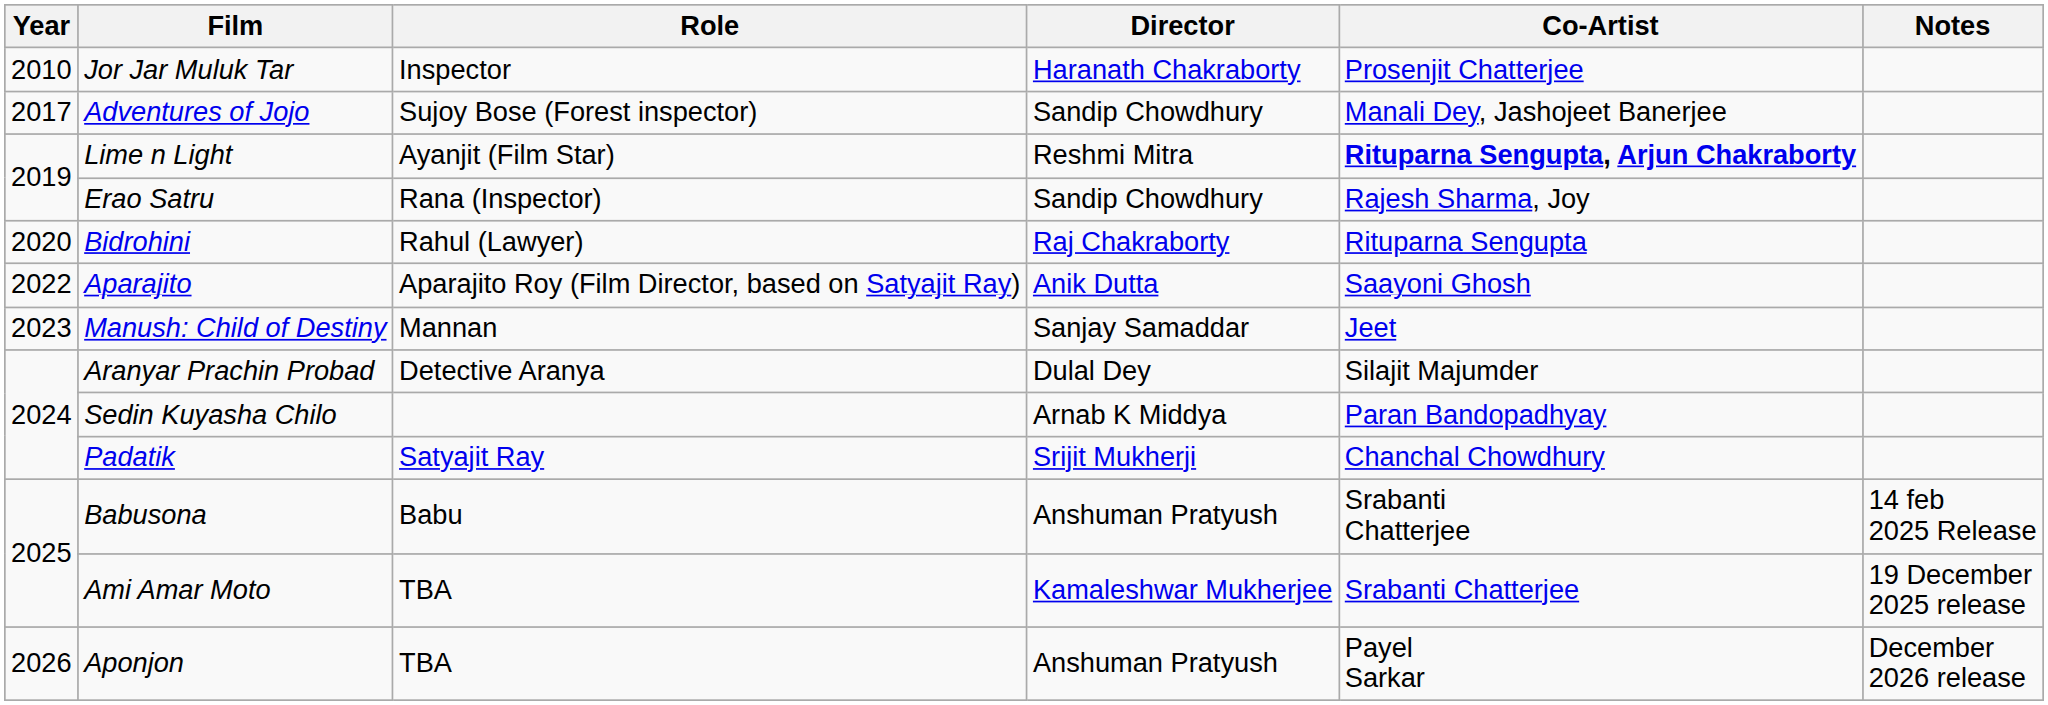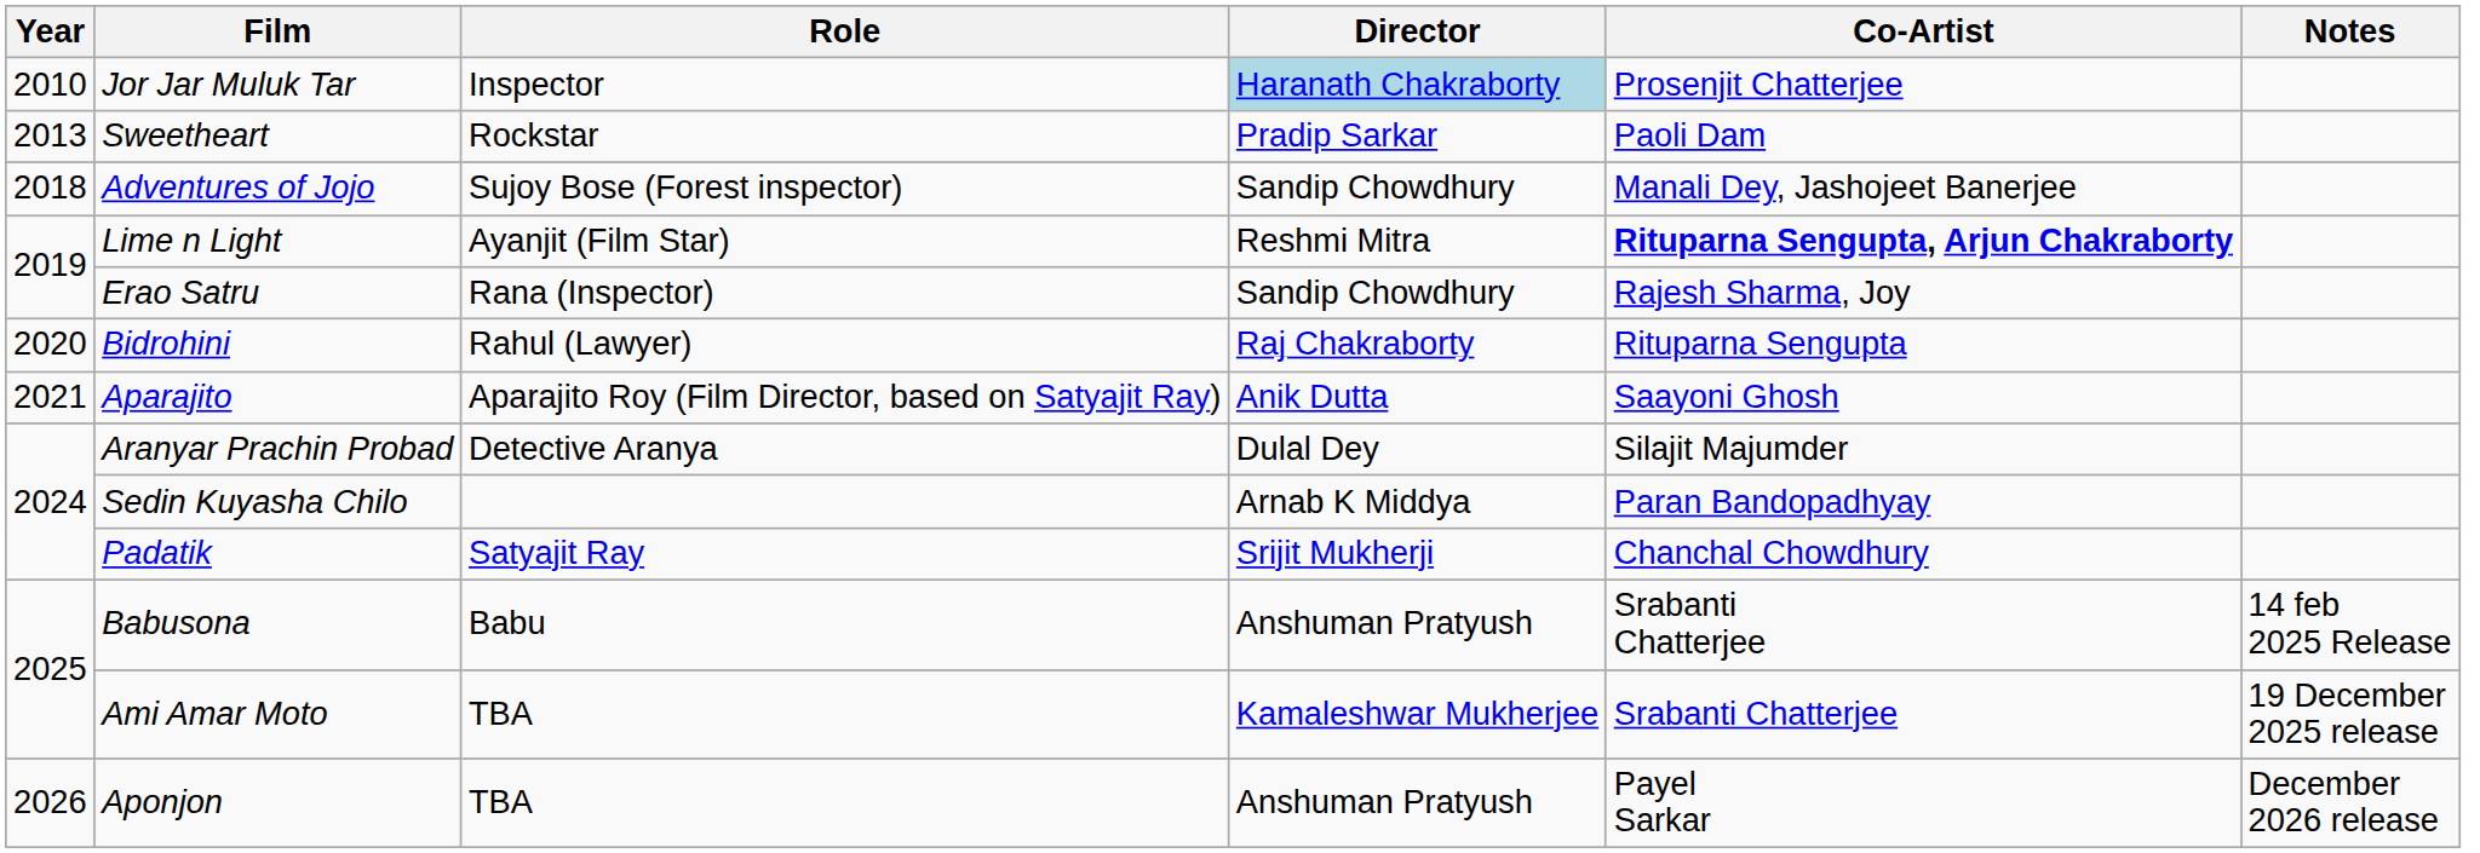Jor Jar Muluk Tar | Director: no background -> lightblue background
+ row: 2013 | Sweetheart | Rockstar | Pradip Sarkar | Paoli Dam
Adventures of Jojo | Year: 2017 -> 2018
Aparajito | Year: 2022 -> 2021
- row: 2023 | Manush: Child of Destiny | Mannan | Sanjay Samaddar | Jeet
